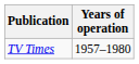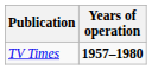TV Times | Years of operation: normal -> bold
